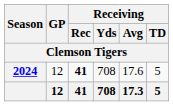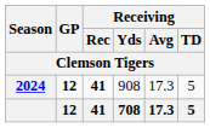2024 | GP: normal -> bold
2024 | Receiving / Yds: 708 -> 908
2024 | Receiving / Avg: 17.6 -> 17.3
